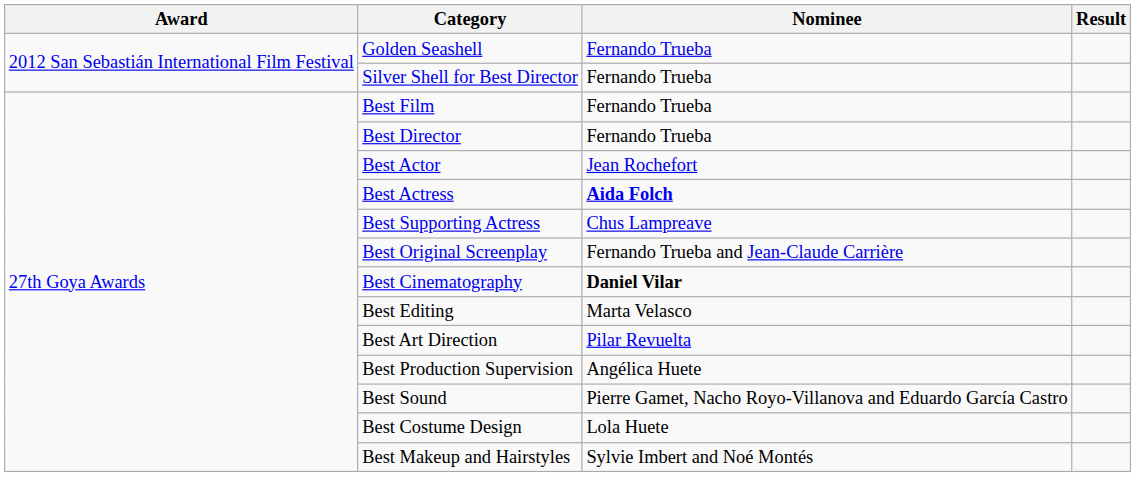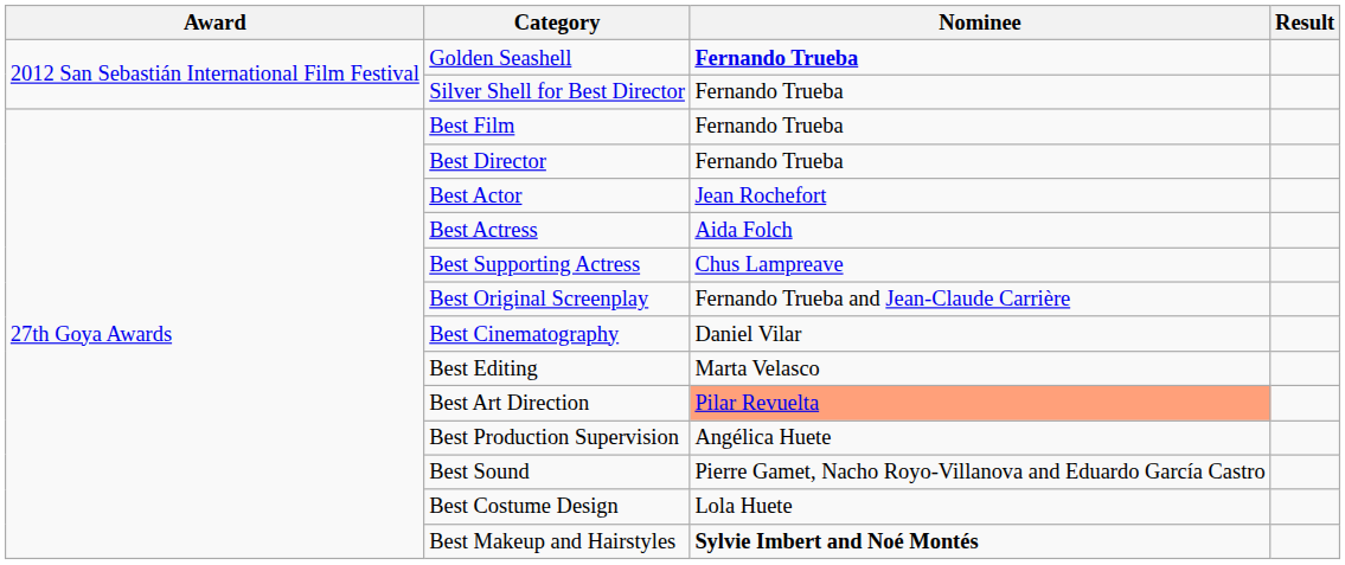Golden Seashell | Nominee: normal -> bold
Best Actress | Nominee: bold -> normal
Best Cinematography | Nominee: bold -> normal
Best Art Direction | Nominee: no background -> lightsalmon background
Best Makeup and Hairstyles | Nominee: normal -> bold
